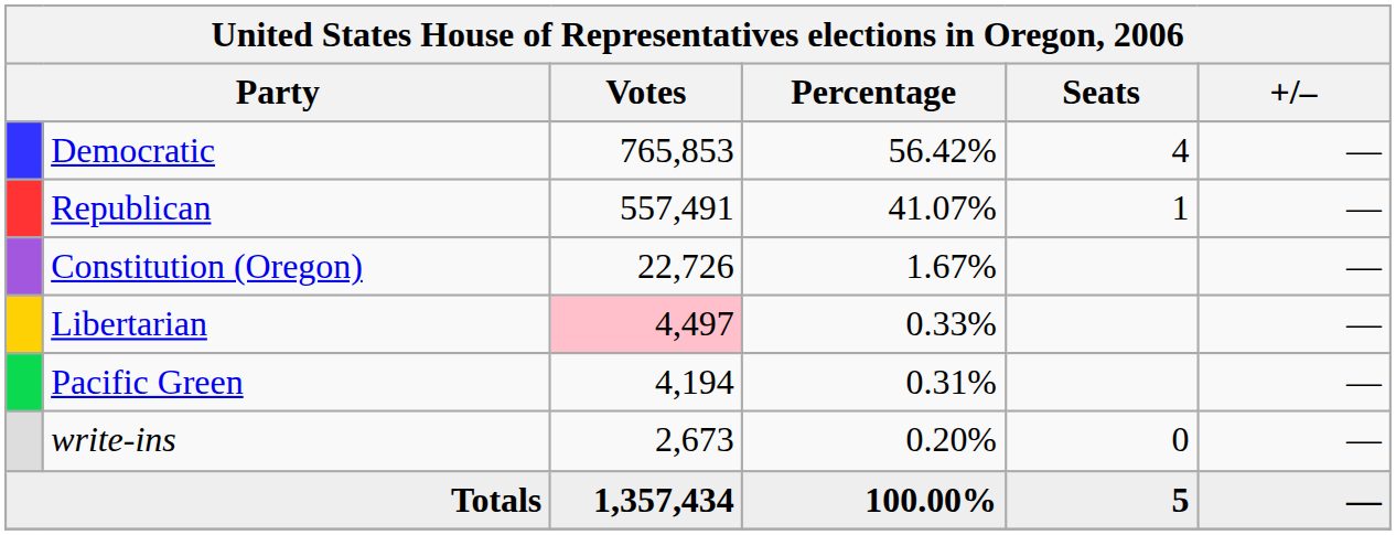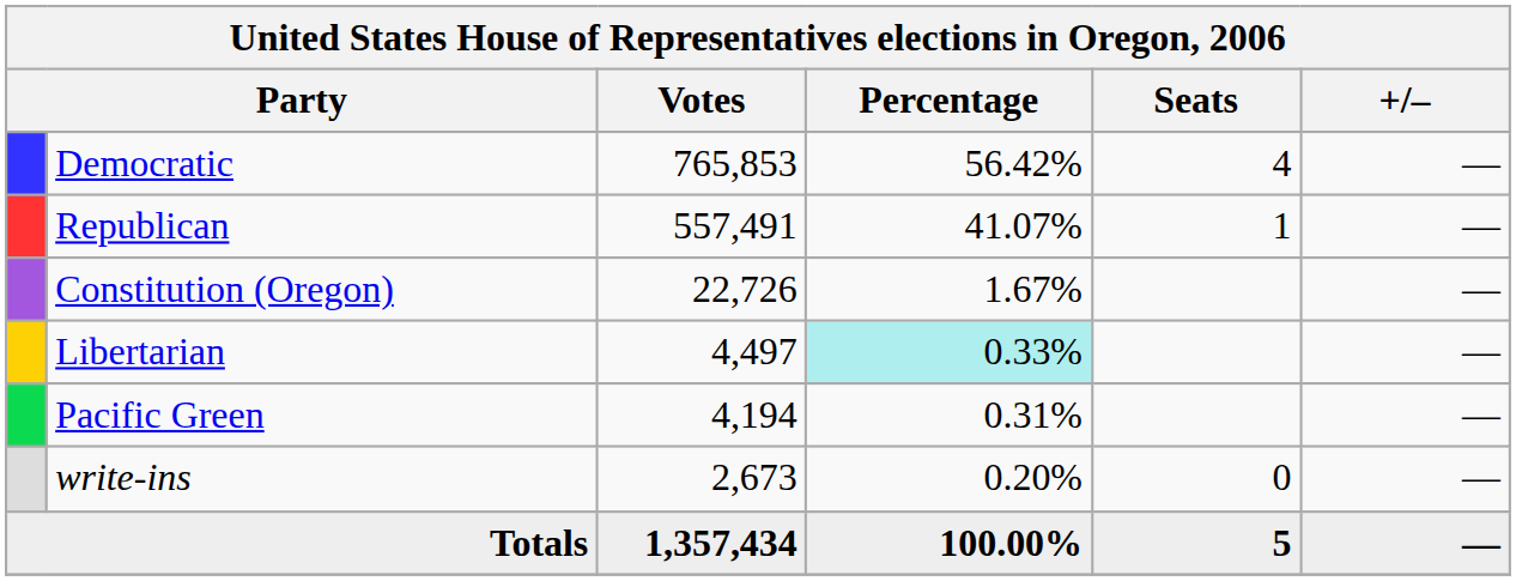Libertarian | Votes: pink background -> no background
Libertarian | Percentage: no background -> paleturquoise background
